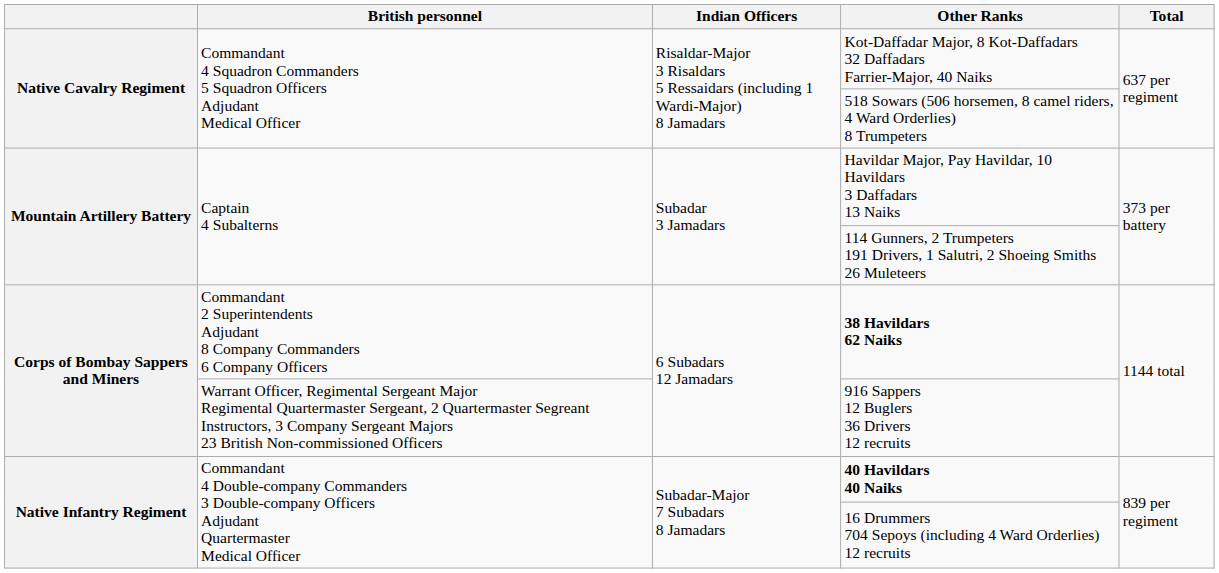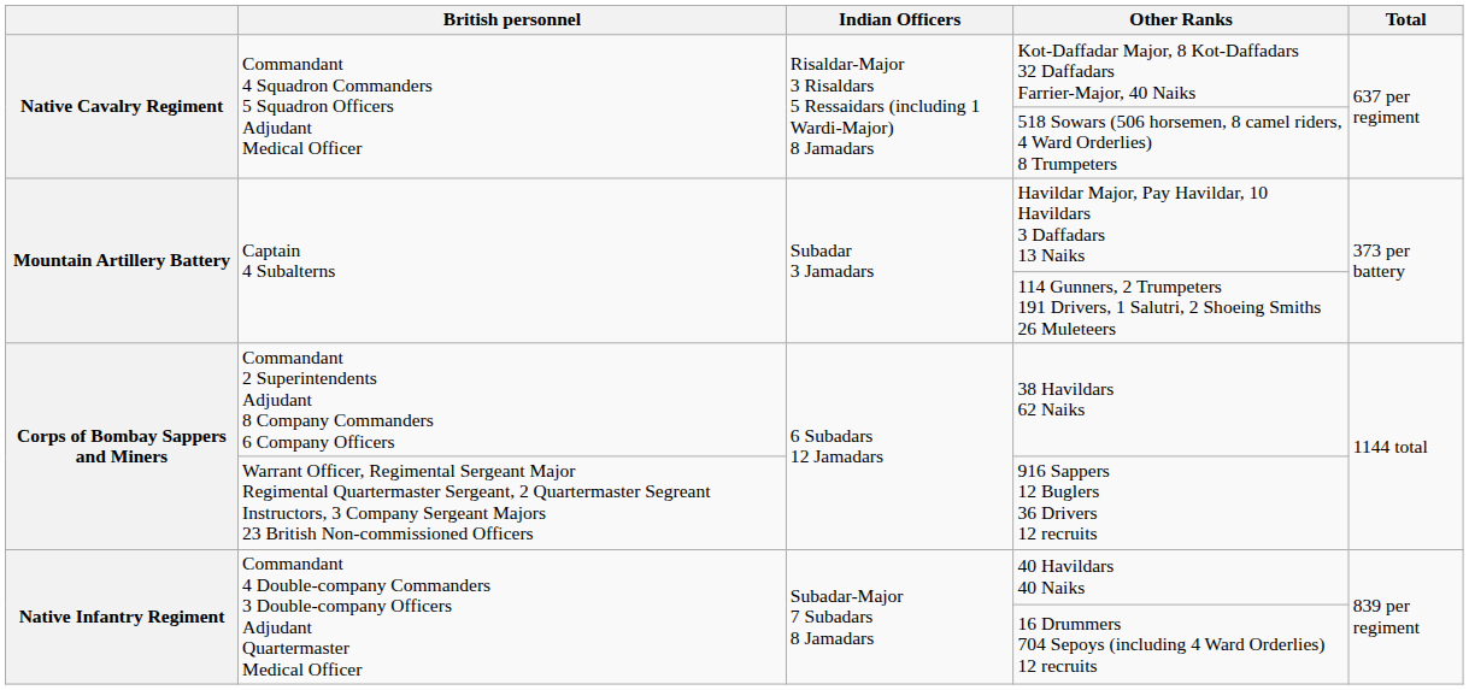38 Havildars 62 Naiks | Other Ranks: bold -> normal
40 Havildars 40 Naiks | Other Ranks: bold -> normal
